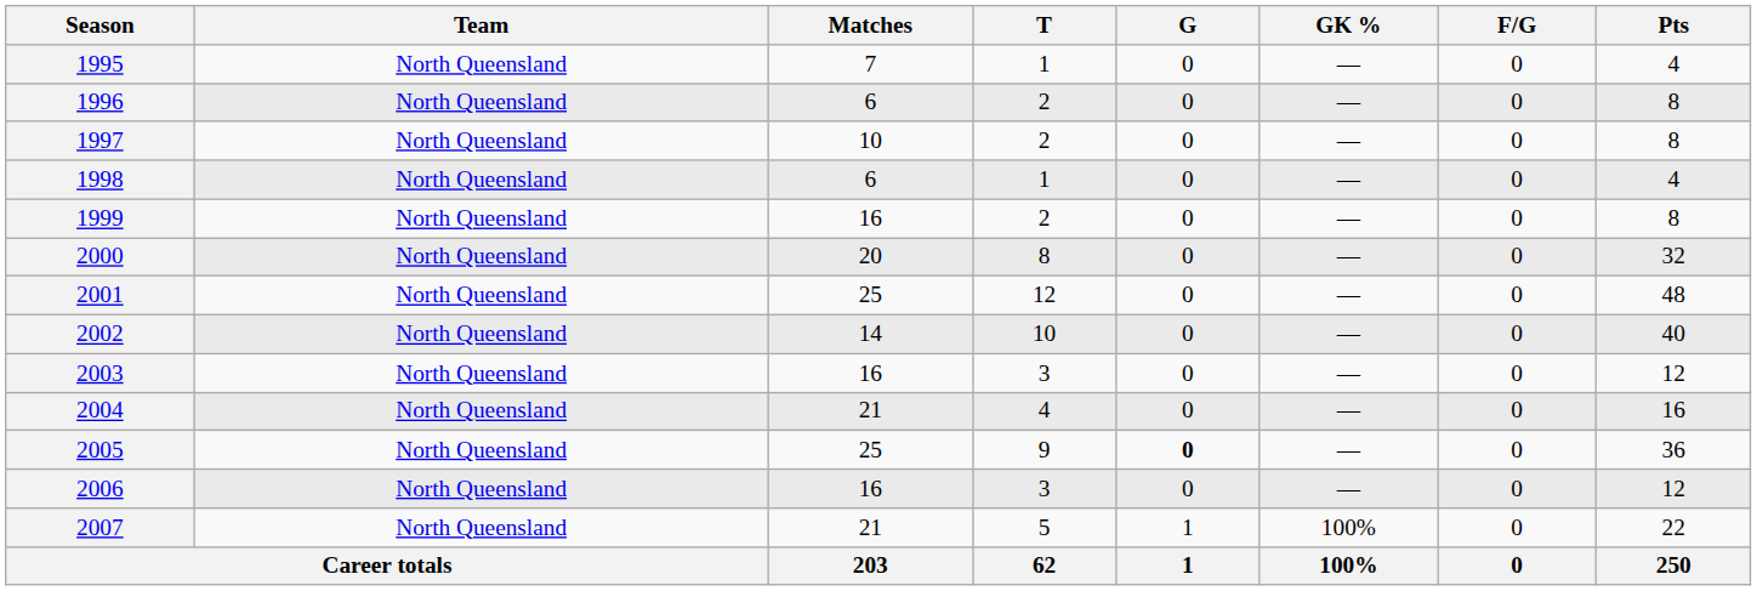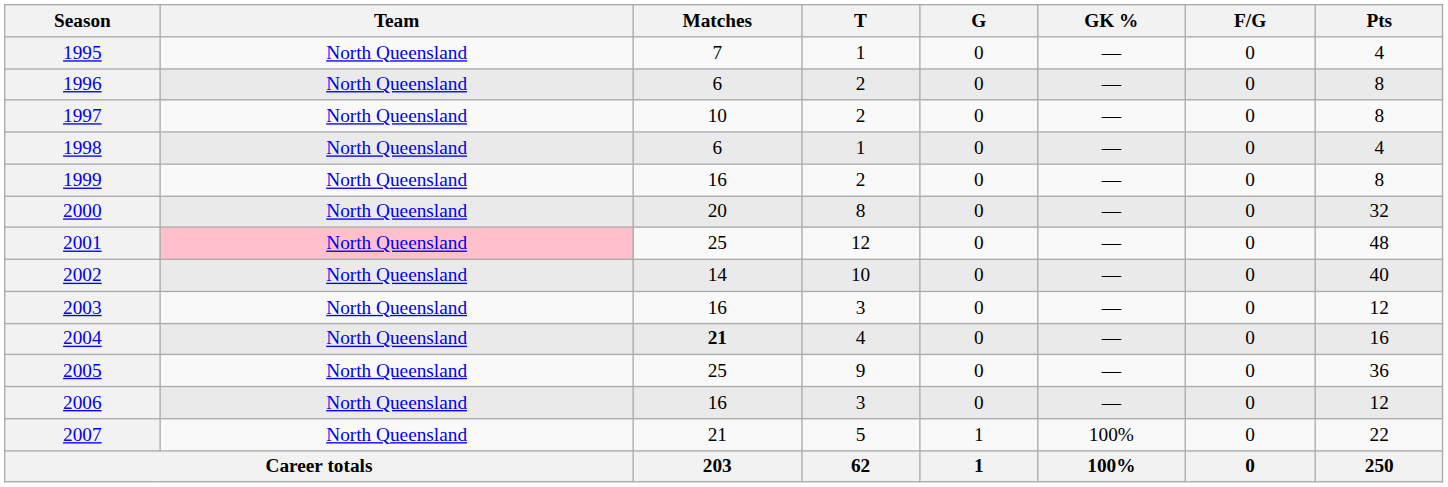2001 | Team: no background -> pink background
2004 | Matches: normal -> bold
2005 | G: bold -> normal
